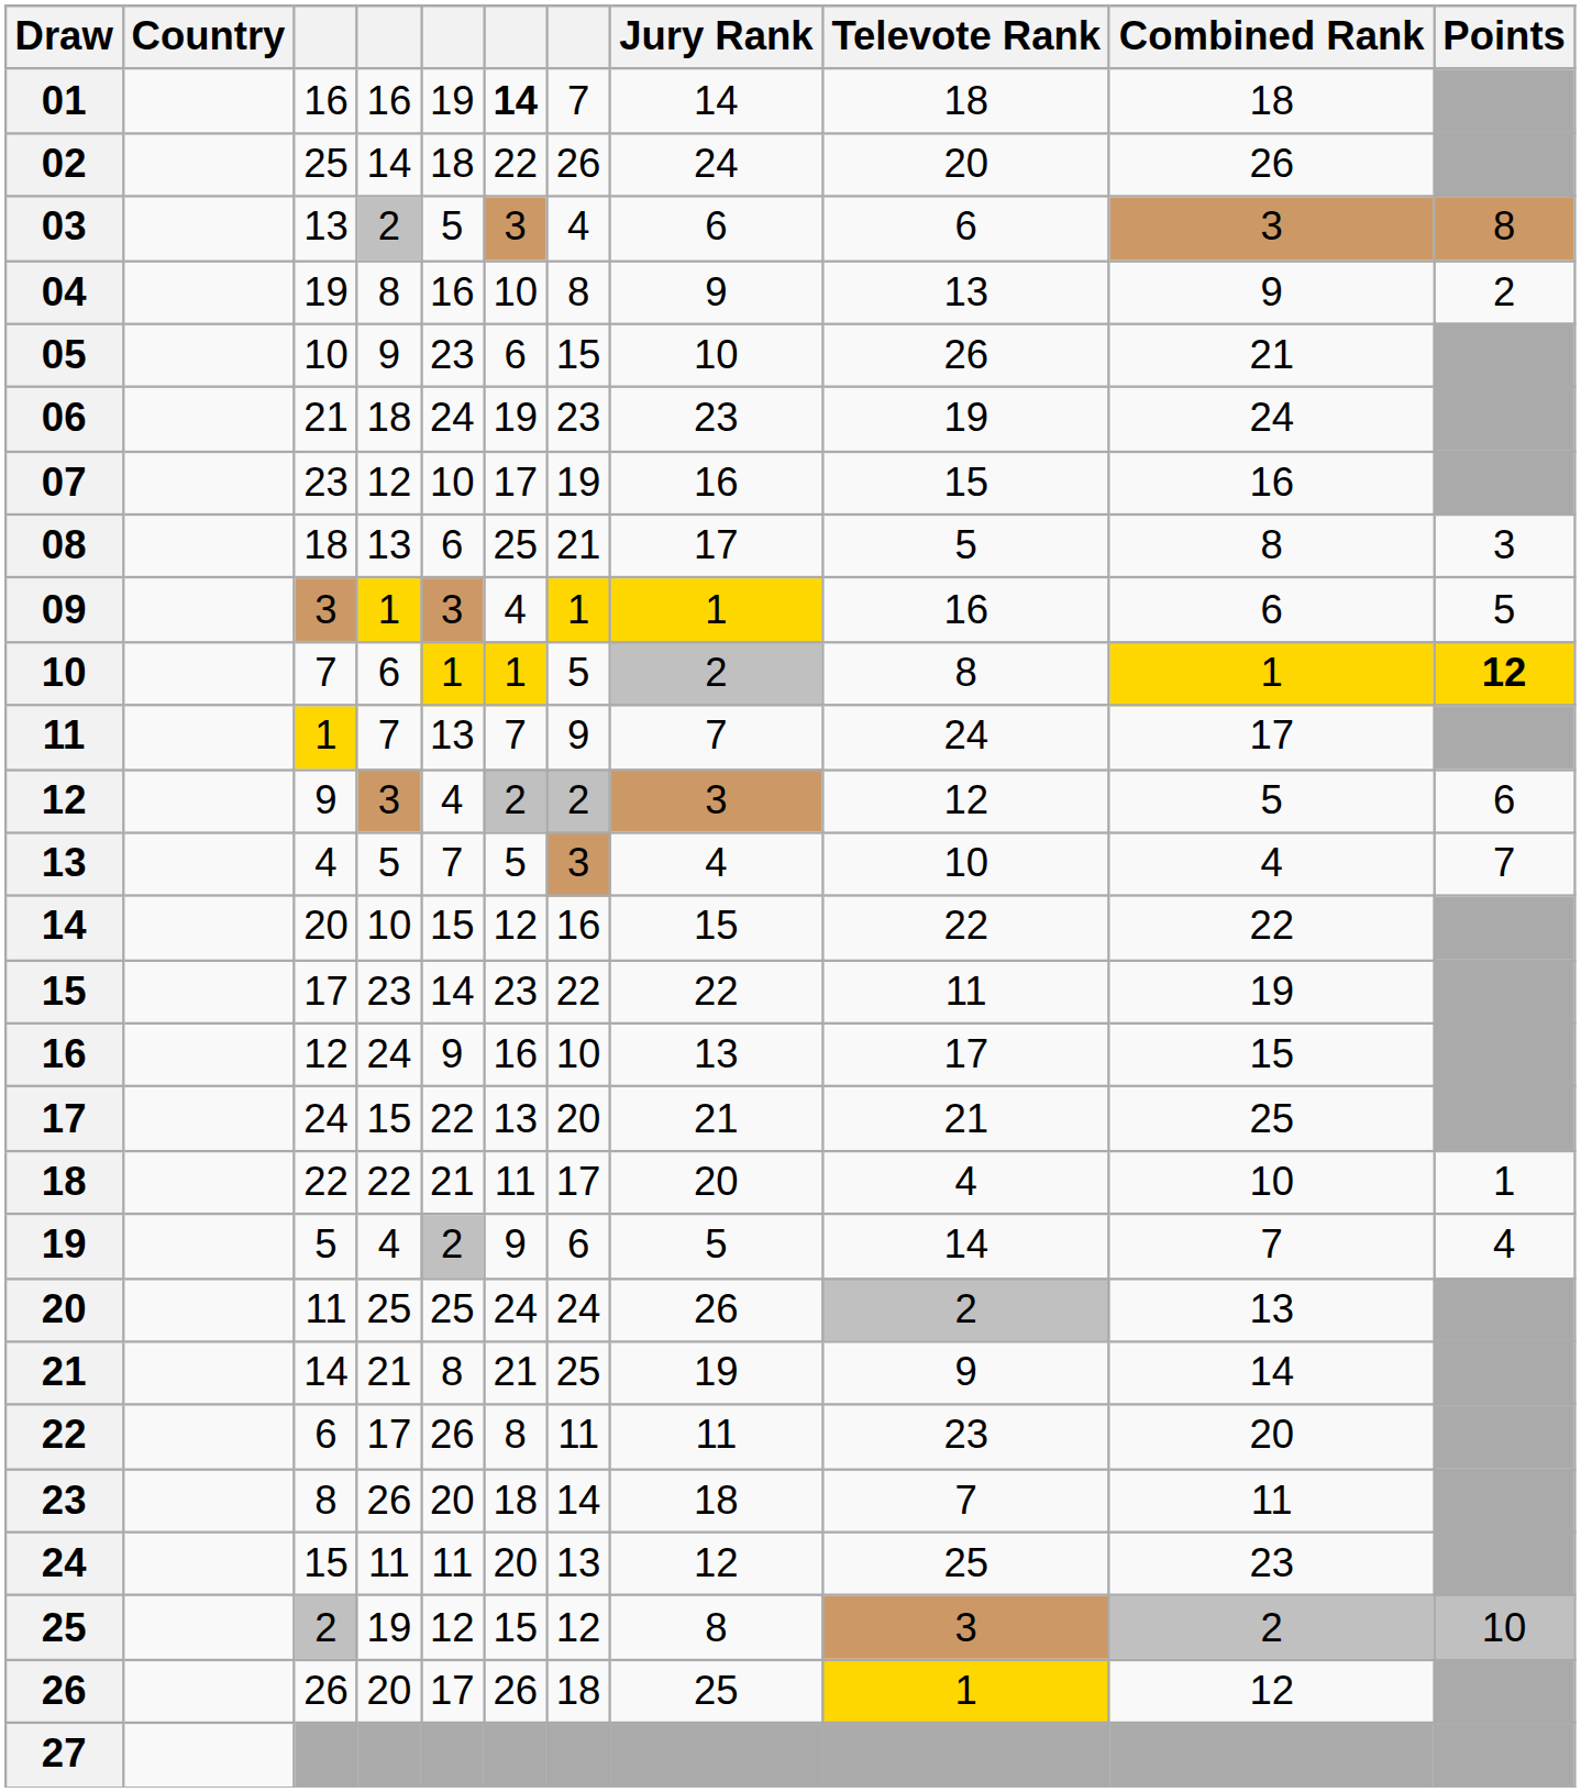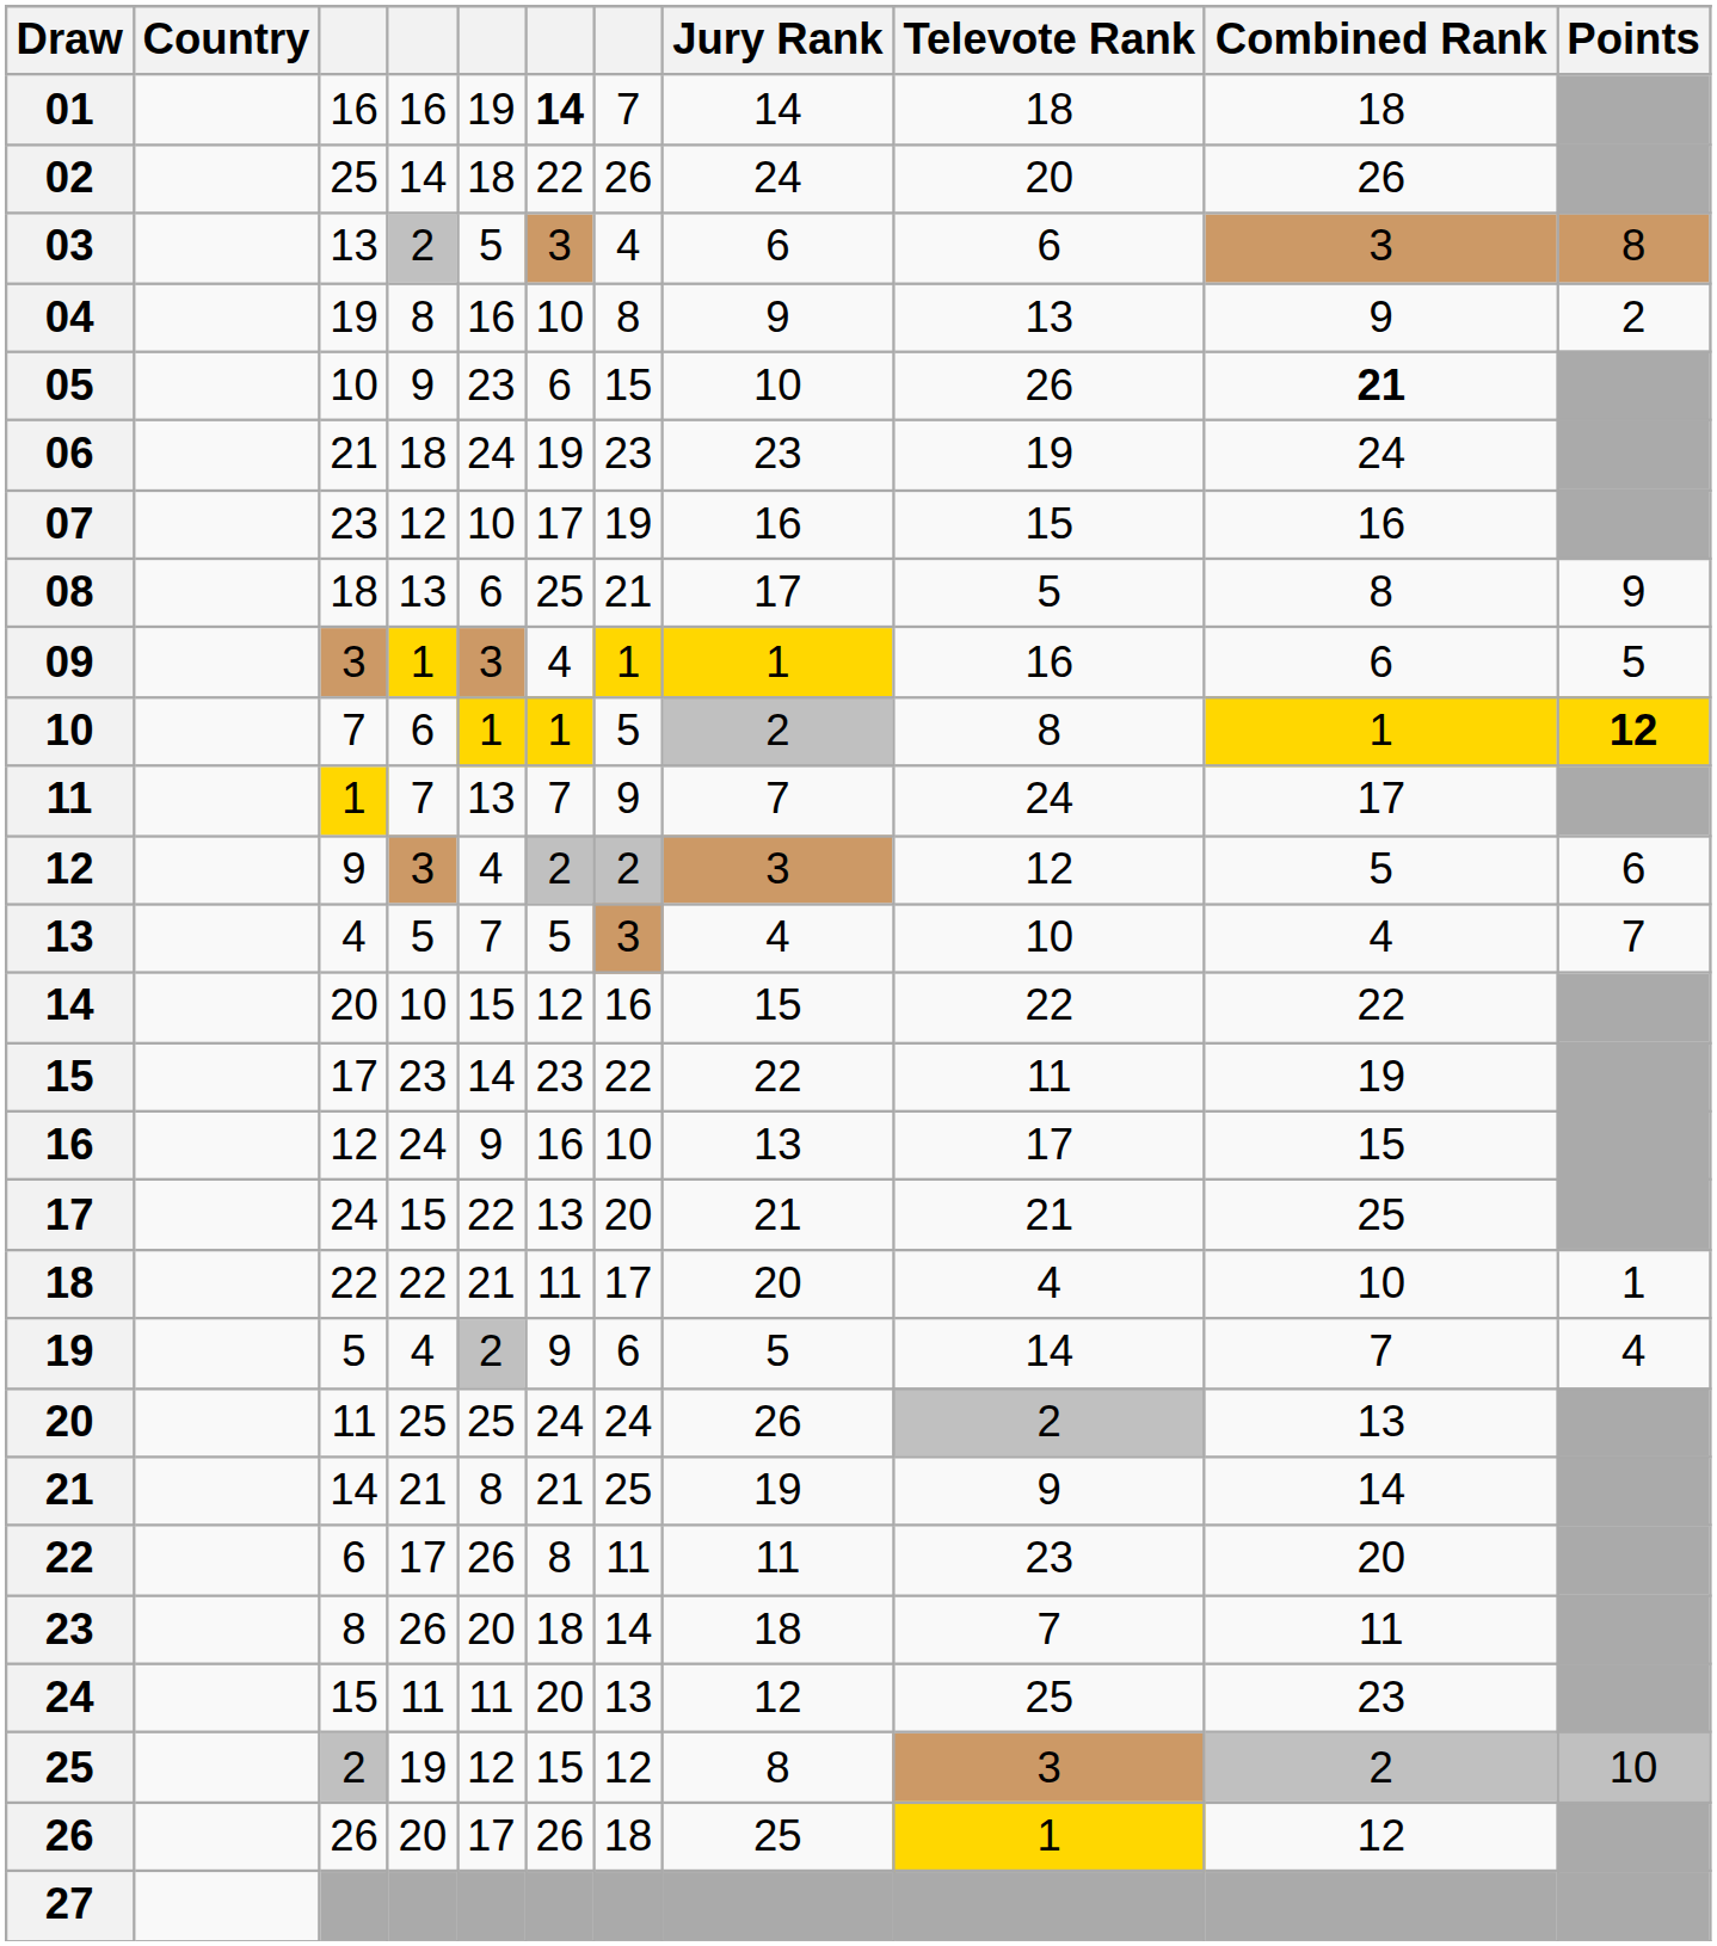05 | Combined Rank: normal -> bold
08 | Points: 3 -> 9
